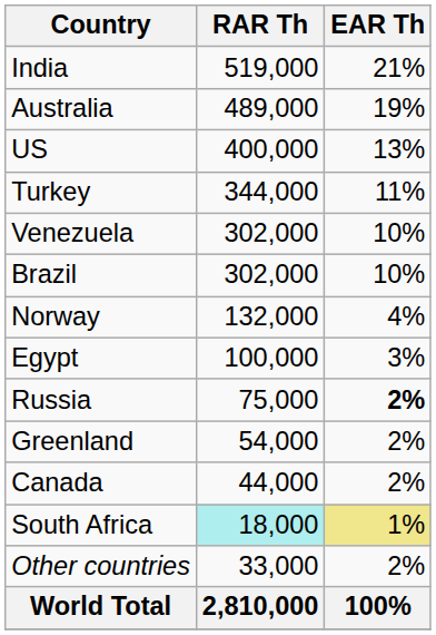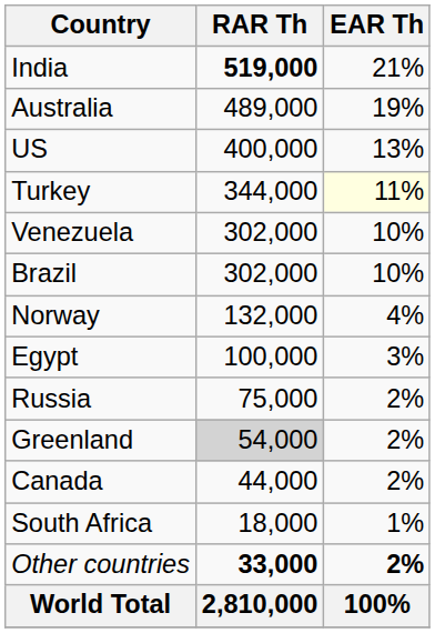India | RAR Th: normal -> bold
Turkey | EAR Th: no background -> lightyellow background
Russia | EAR Th: bold -> normal
Greenland | RAR Th: no background -> lightgrey background
South Africa | RAR Th: paleturquoise background -> no background
South Africa | EAR Th: khaki background -> no background
Other countries | RAR Th: normal -> bold
Other countries | EAR Th: normal -> bold
